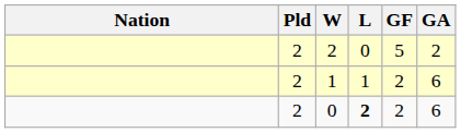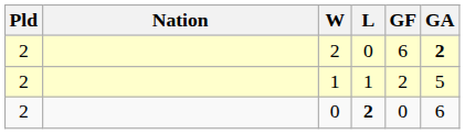columns swapped: Nation <-> Pld
row 2 | GF: 5 -> 6
row 2 | GA: normal -> bold
row 3 | GA: 6 -> 5
row 4 | GF: 2 -> 0
